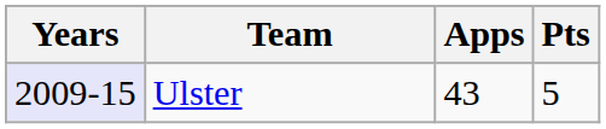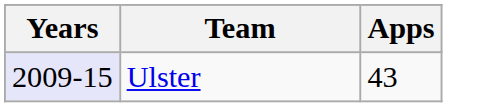- column: Pts | 5
